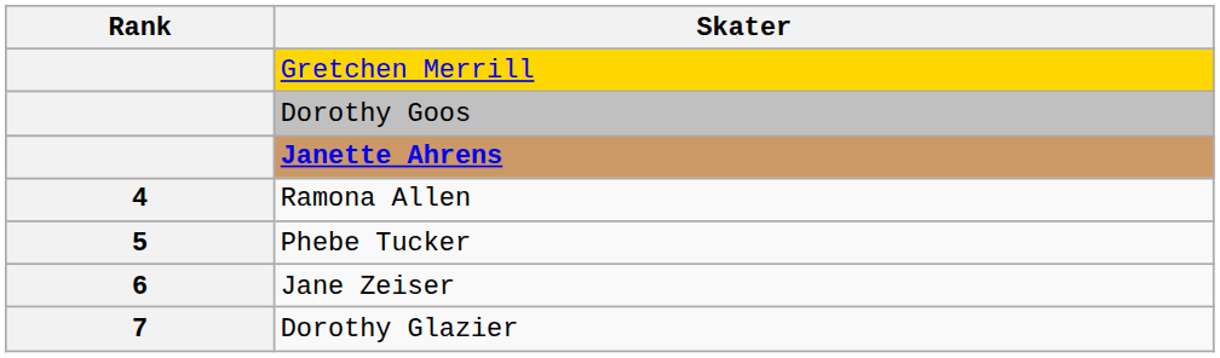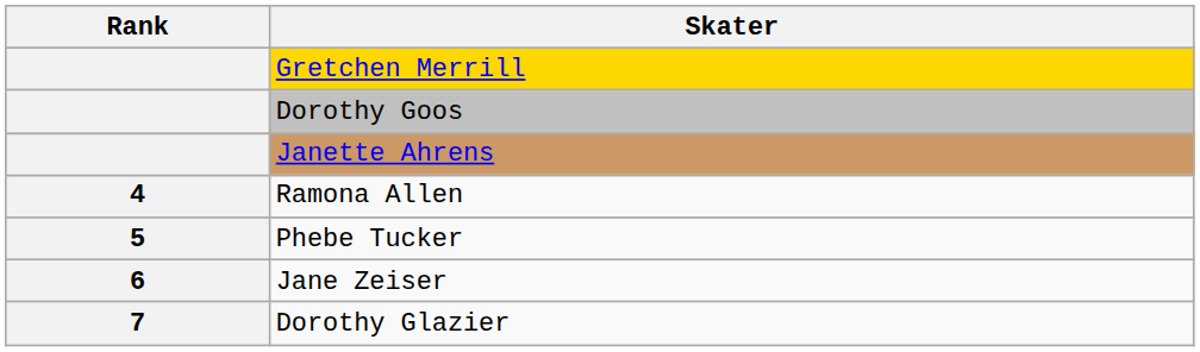Janette Ahrens | Skater: bold -> normal
